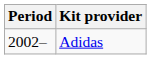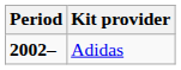Adidas | Period: normal -> bold
